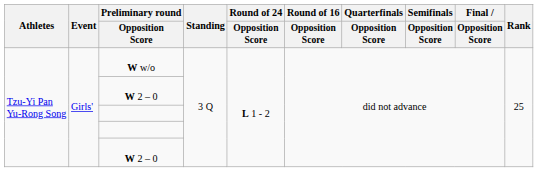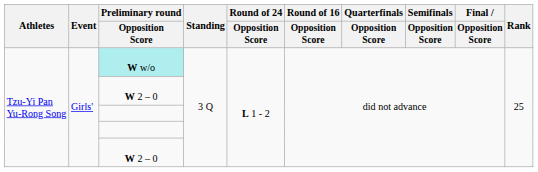W w/o | Preliminary round / Opposition Score: no background -> paleturquoise background
